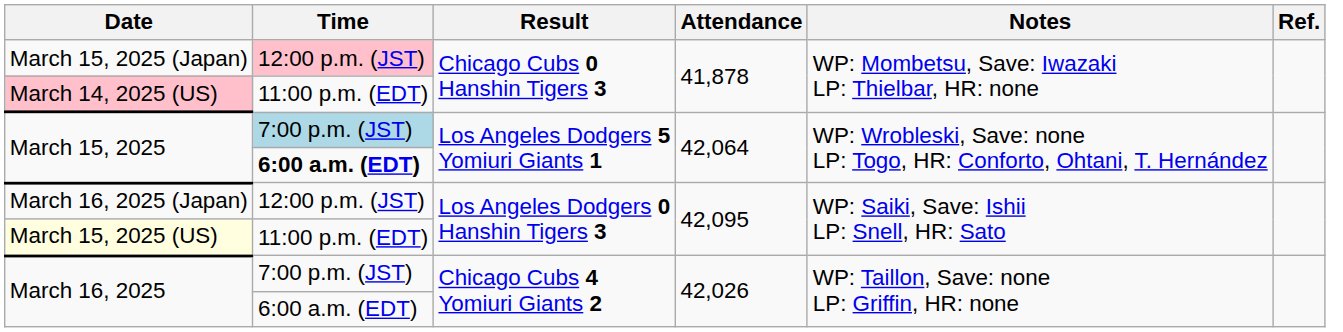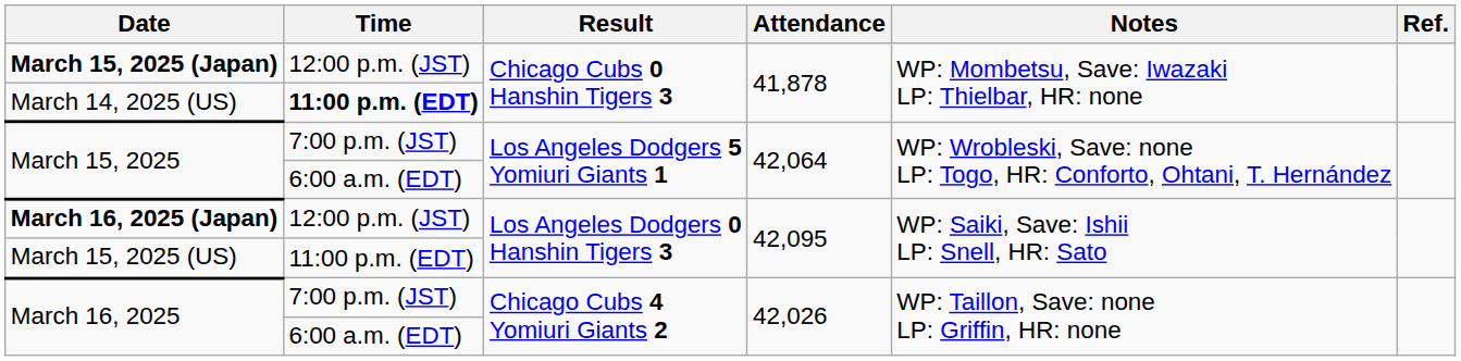March 15, 2025 (Japan) | Date: normal -> bold
March 15, 2025 (Japan) | Time: pink background -> no background
March 14, 2025 (US) | Date: pink background -> no background
March 14, 2025 (US) | Time: normal -> bold
March 15, 2025 / 7:00 p.m. (JST) | Time: lightblue background -> no background
March 15, 2025 / 6:00 a.m. (EDT) | Time: bold -> normal
March 16, 2025 (Japan) | Date: normal -> bold
March 15, 2025 (US) | Date: lightyellow background -> no background
